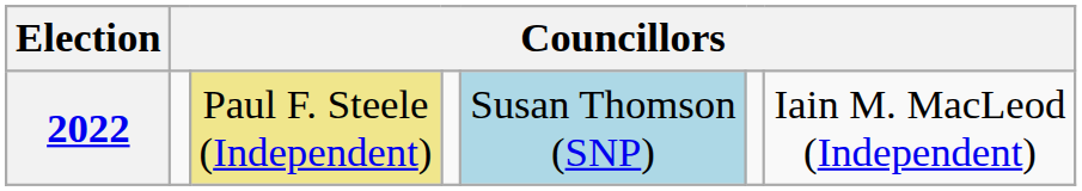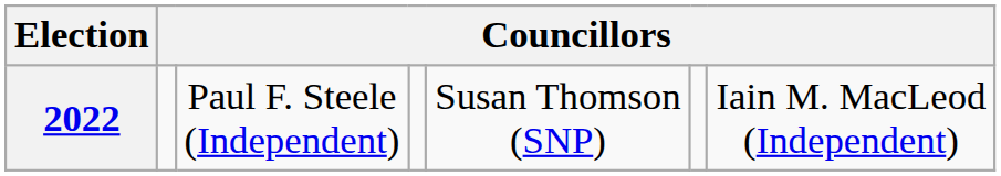2022 | column 3: khaki background -> no background
2022 | column 5: lightblue background -> no background
